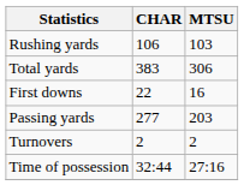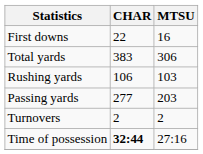rows swapped: First downs <-> Rushing yards
Time of possession | CHAR: normal -> bold
